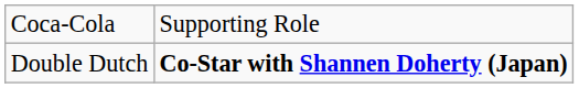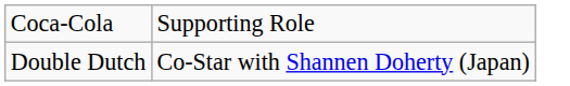Double Dutch | column 2: bold -> normal
